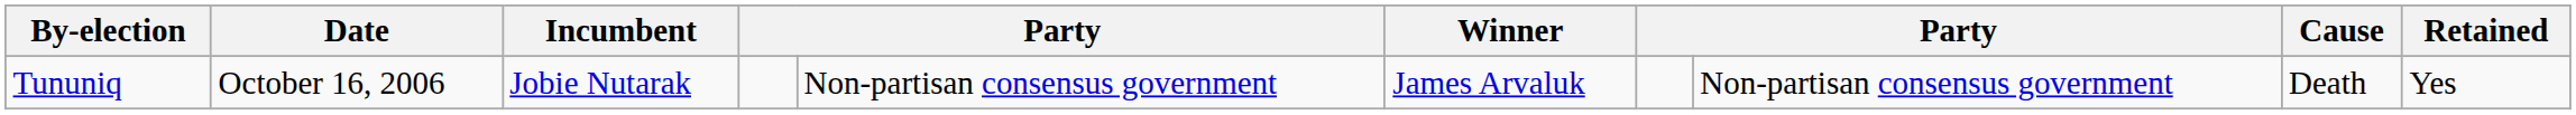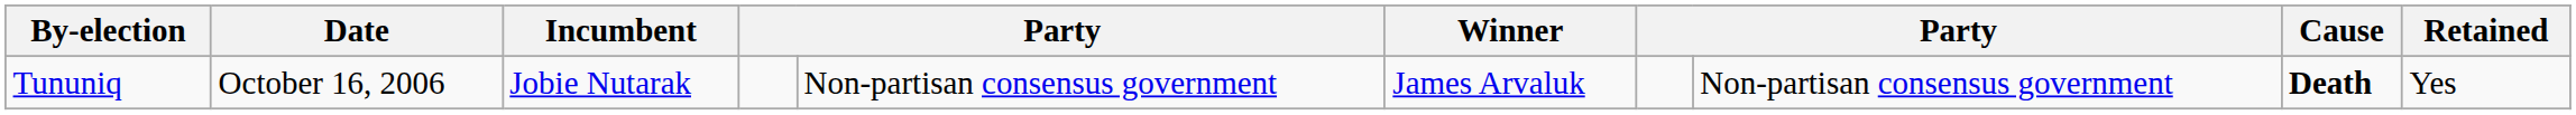Tununiq | Cause: normal -> bold
